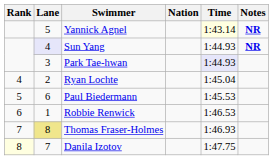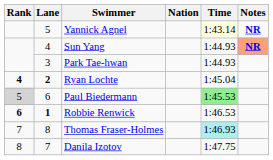Sun Yang | Lane: lavender background -> no background
Sun Yang | Notes: no background -> lightsalmon background
Park Tae-hwan | Time: lavender background -> no background
Ryan Lochte | Rank: normal -> bold
Ryan Lochte | Lane: normal -> bold
Paul Biedermann | Rank: no background -> lightgrey background
Paul Biedermann | Time: no background -> lightgreen background
Robbie Renwick | Rank: normal -> bold
Robbie Renwick | Lane: normal -> bold
Thomas Fraser-Holmes | Lane: khaki background -> no background
Thomas Fraser-Holmes | Time: no background -> paleturquoise background
Danila Izotov | Rank: lightyellow background -> no background
